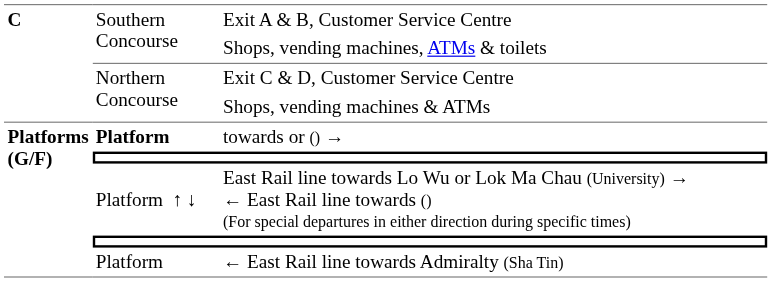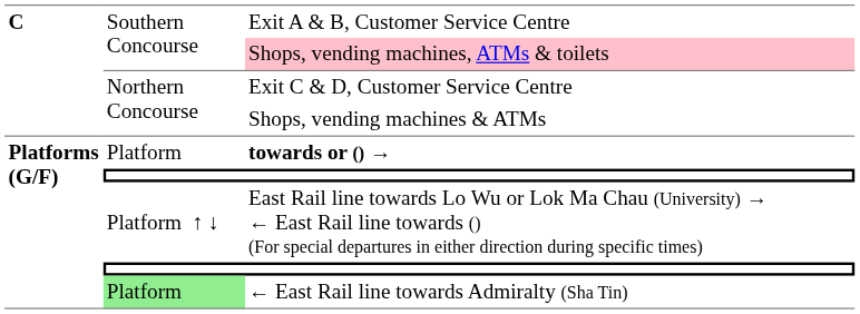Shops, vending machines, ATMs & toilets | column 3: no background -> pink background
towards or () → | column 2: bold -> normal
towards or () → | column 3: normal -> bold
← East Rail line towards Admiralty (Sha Tin) | column 2: no background -> lightgreen background
